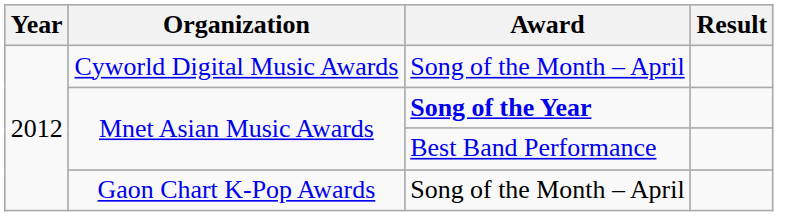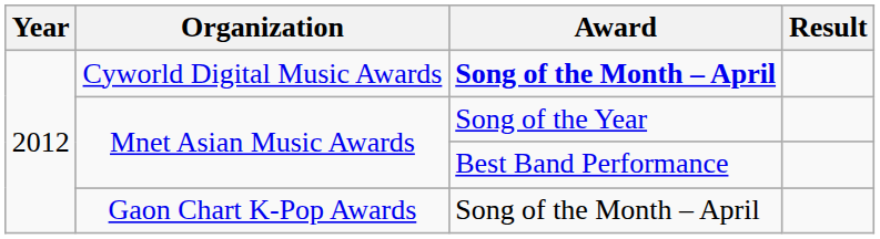Cyworld Digital Music Awards | Award: normal -> bold
Mnet Asian Music Awards / Song of the Year | Award: bold -> normal
